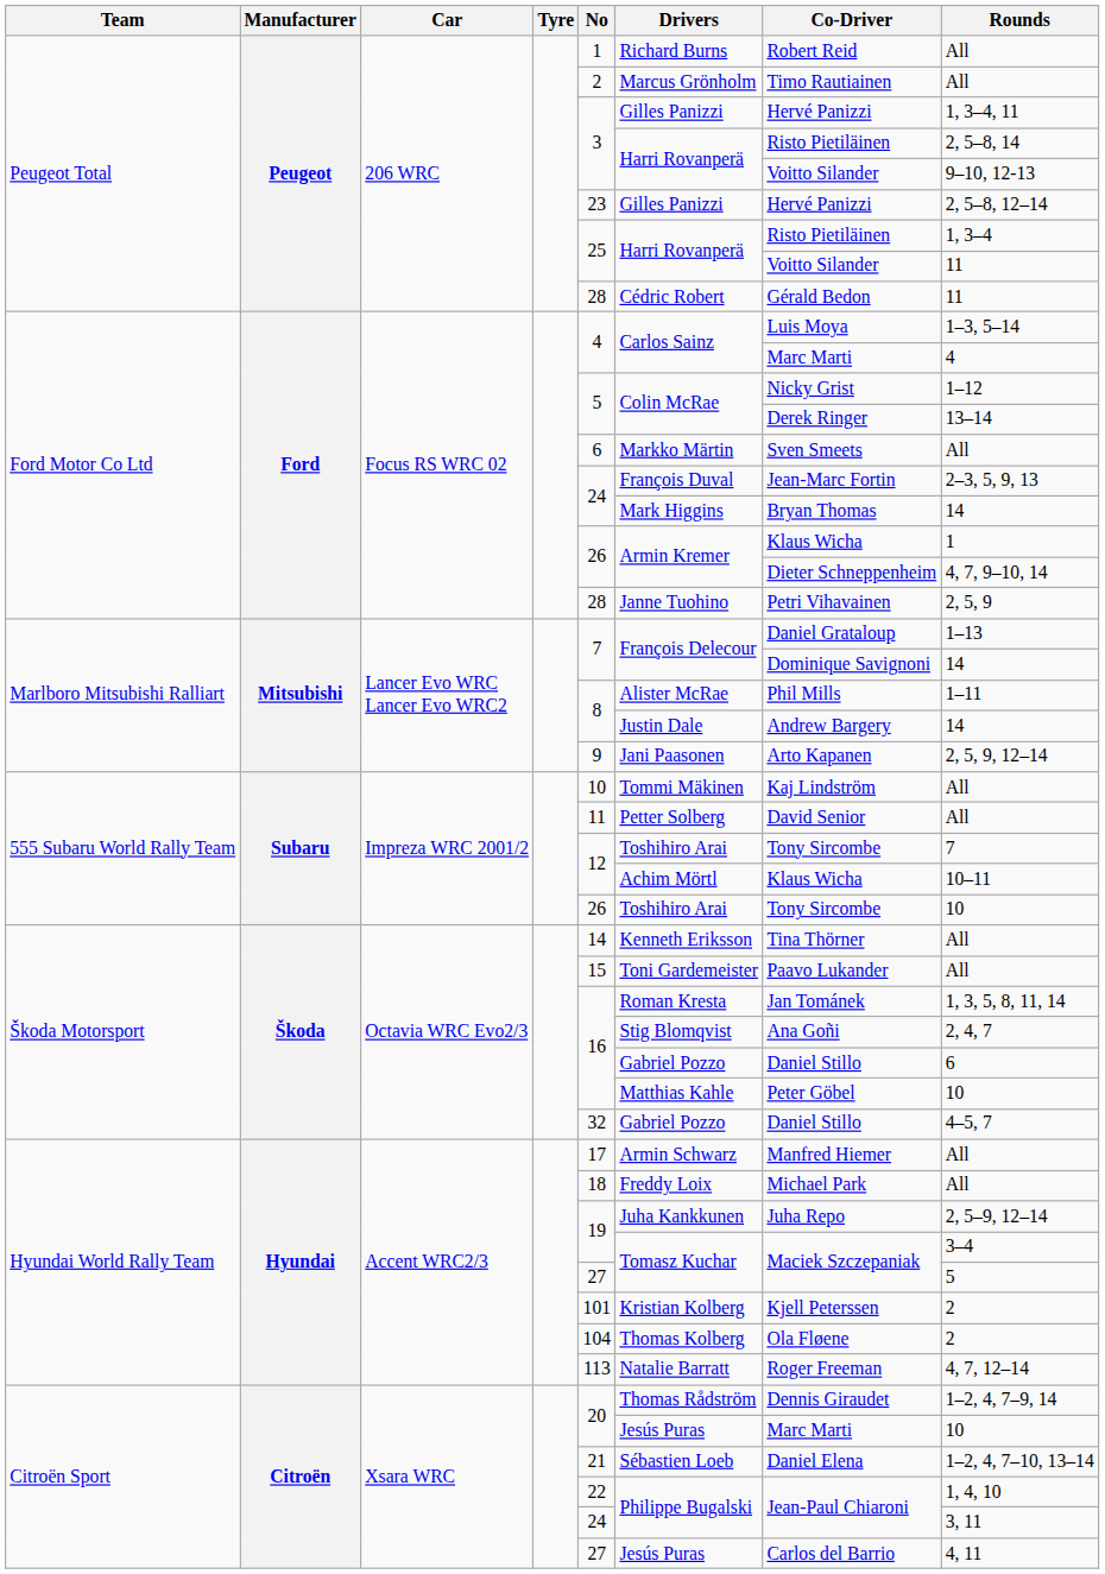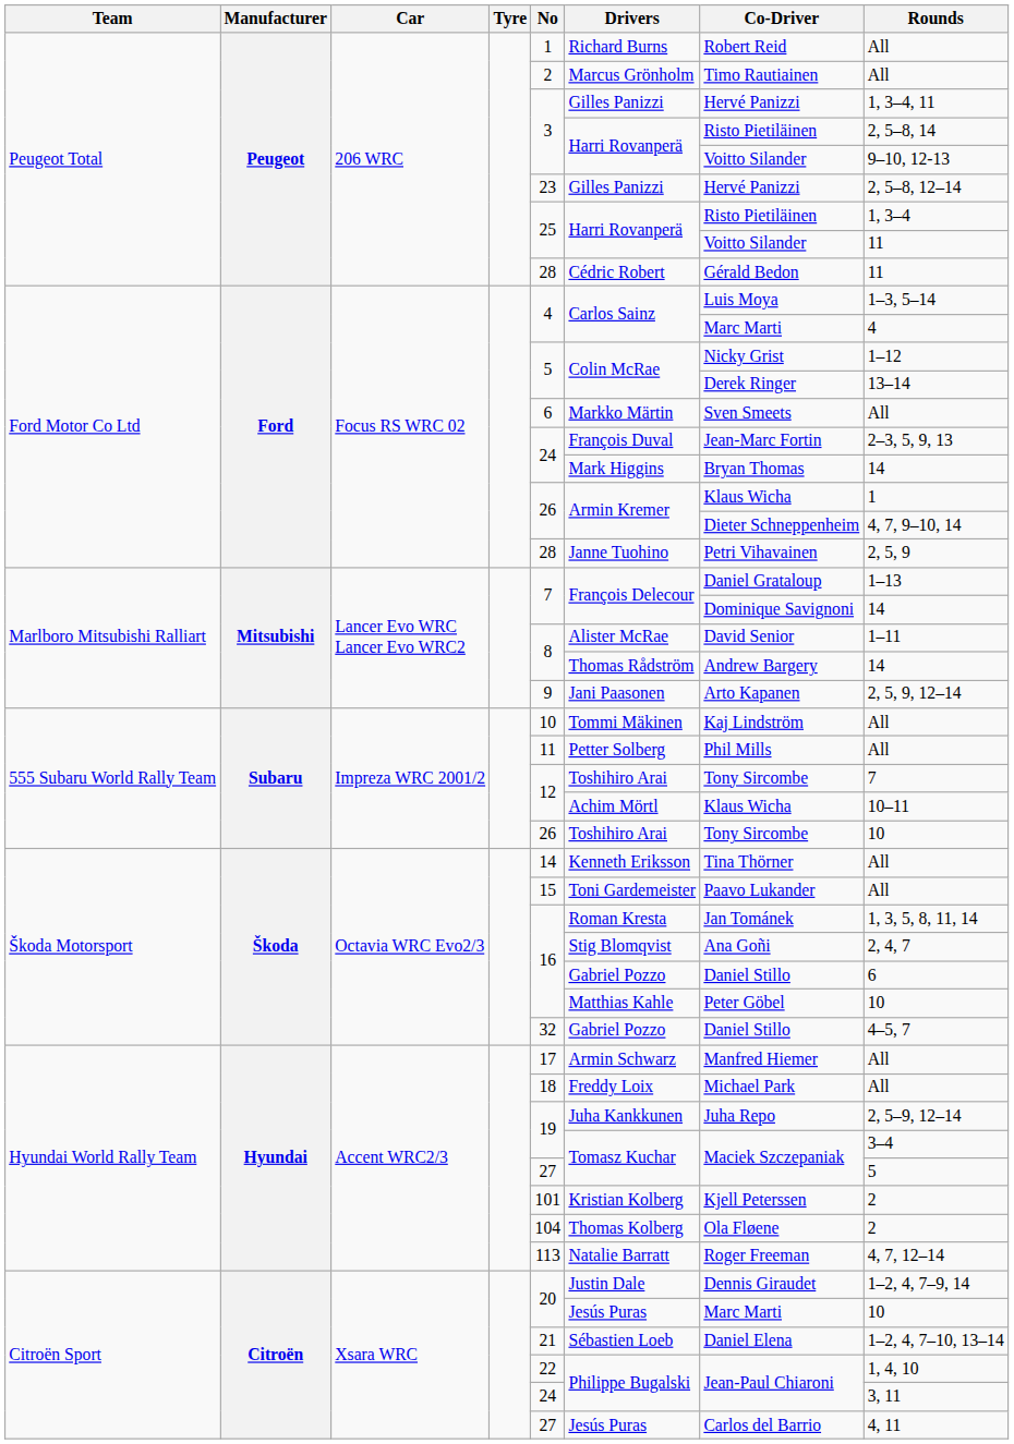row 23 | Co-Driver: Phil Mills -> David Senior
row 24 | Drivers: Justin Dale -> Thomas Rådström
row 27 | Co-Driver: David Senior -> Phil Mills
row 46 | Drivers: Thomas Rådström -> Justin Dale
